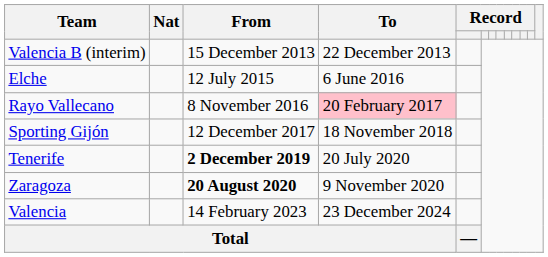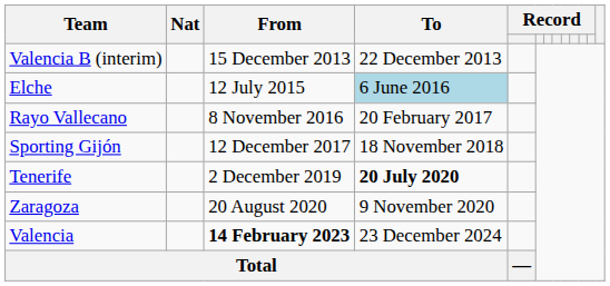Elche | To: no background -> lightblue background
Rayo Vallecano | To: pink background -> no background
Tenerife | From: bold -> normal
Tenerife | To: normal -> bold
Zaragoza | From: bold -> normal
Valencia | From: normal -> bold
